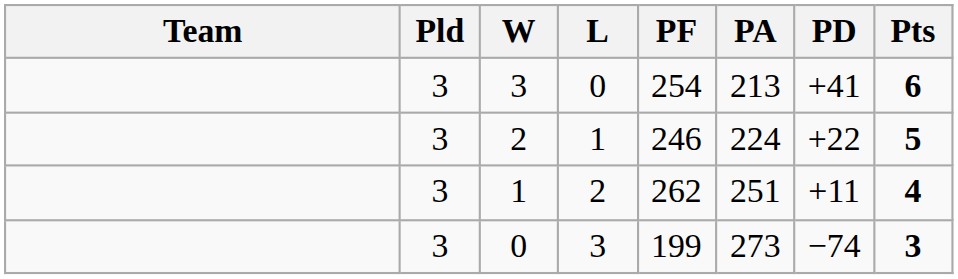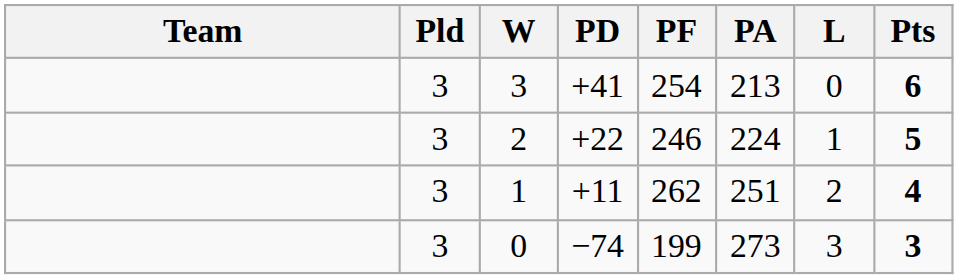columns swapped: L <-> PD
